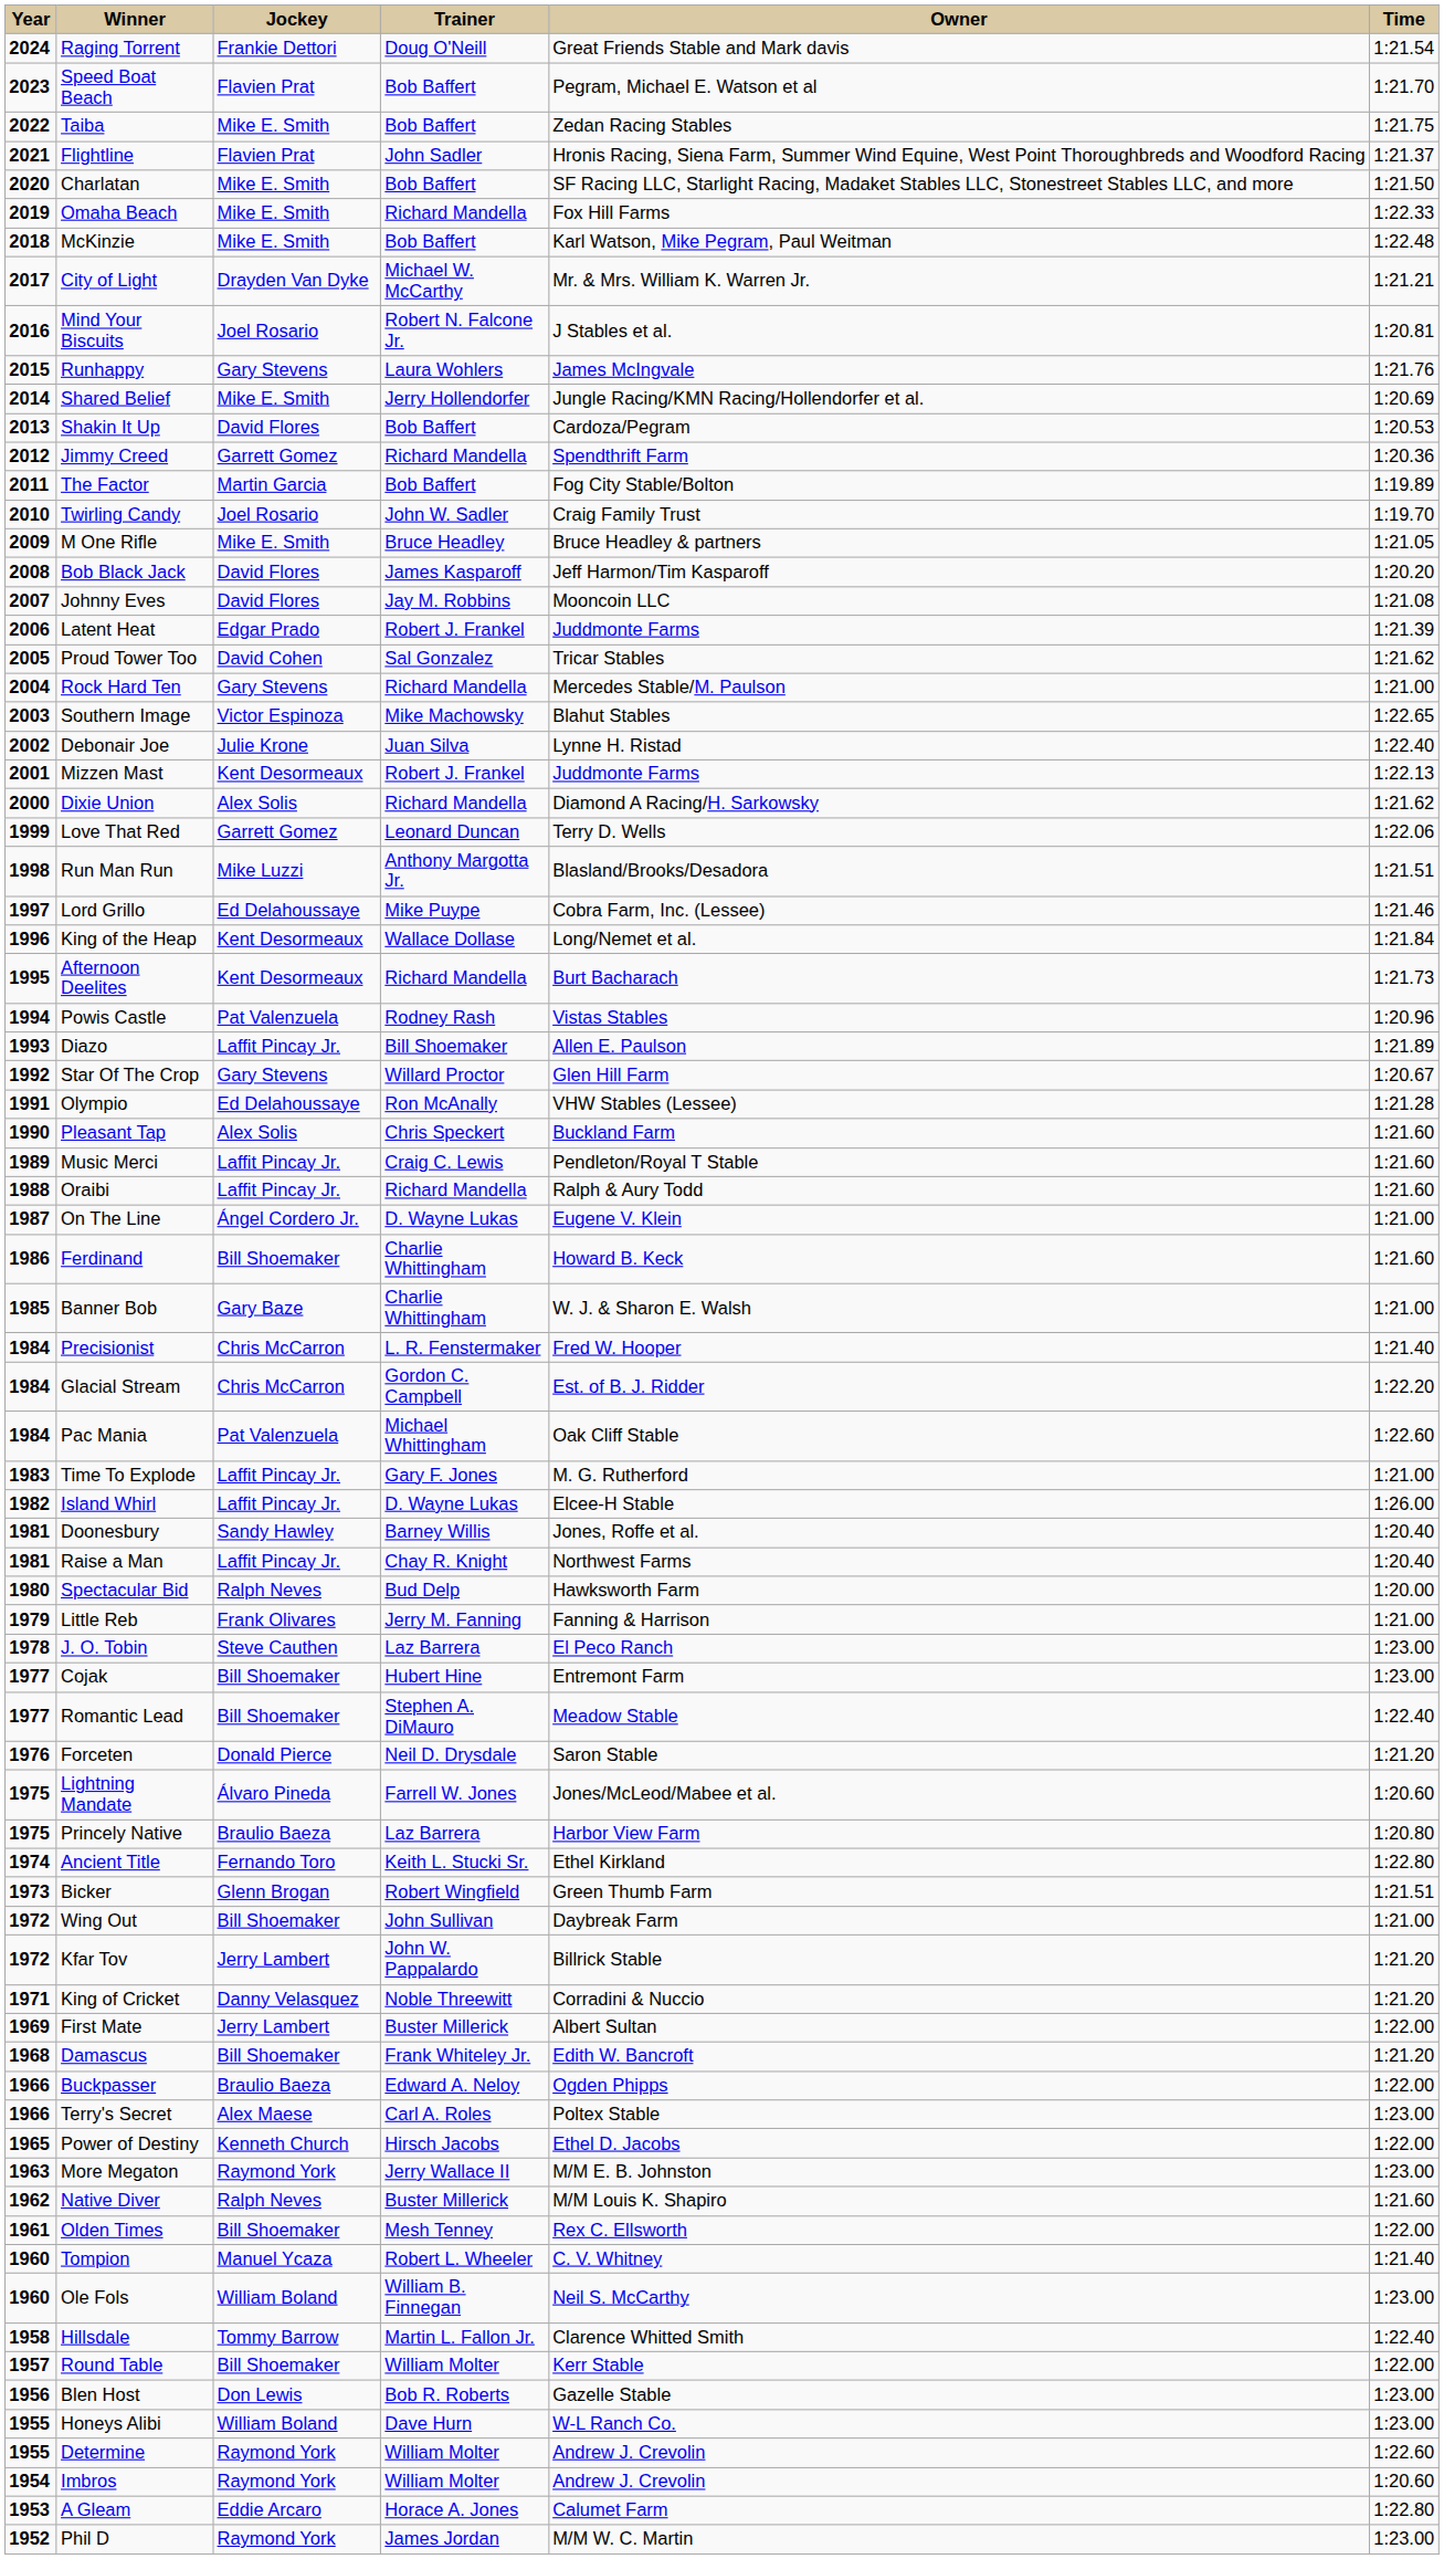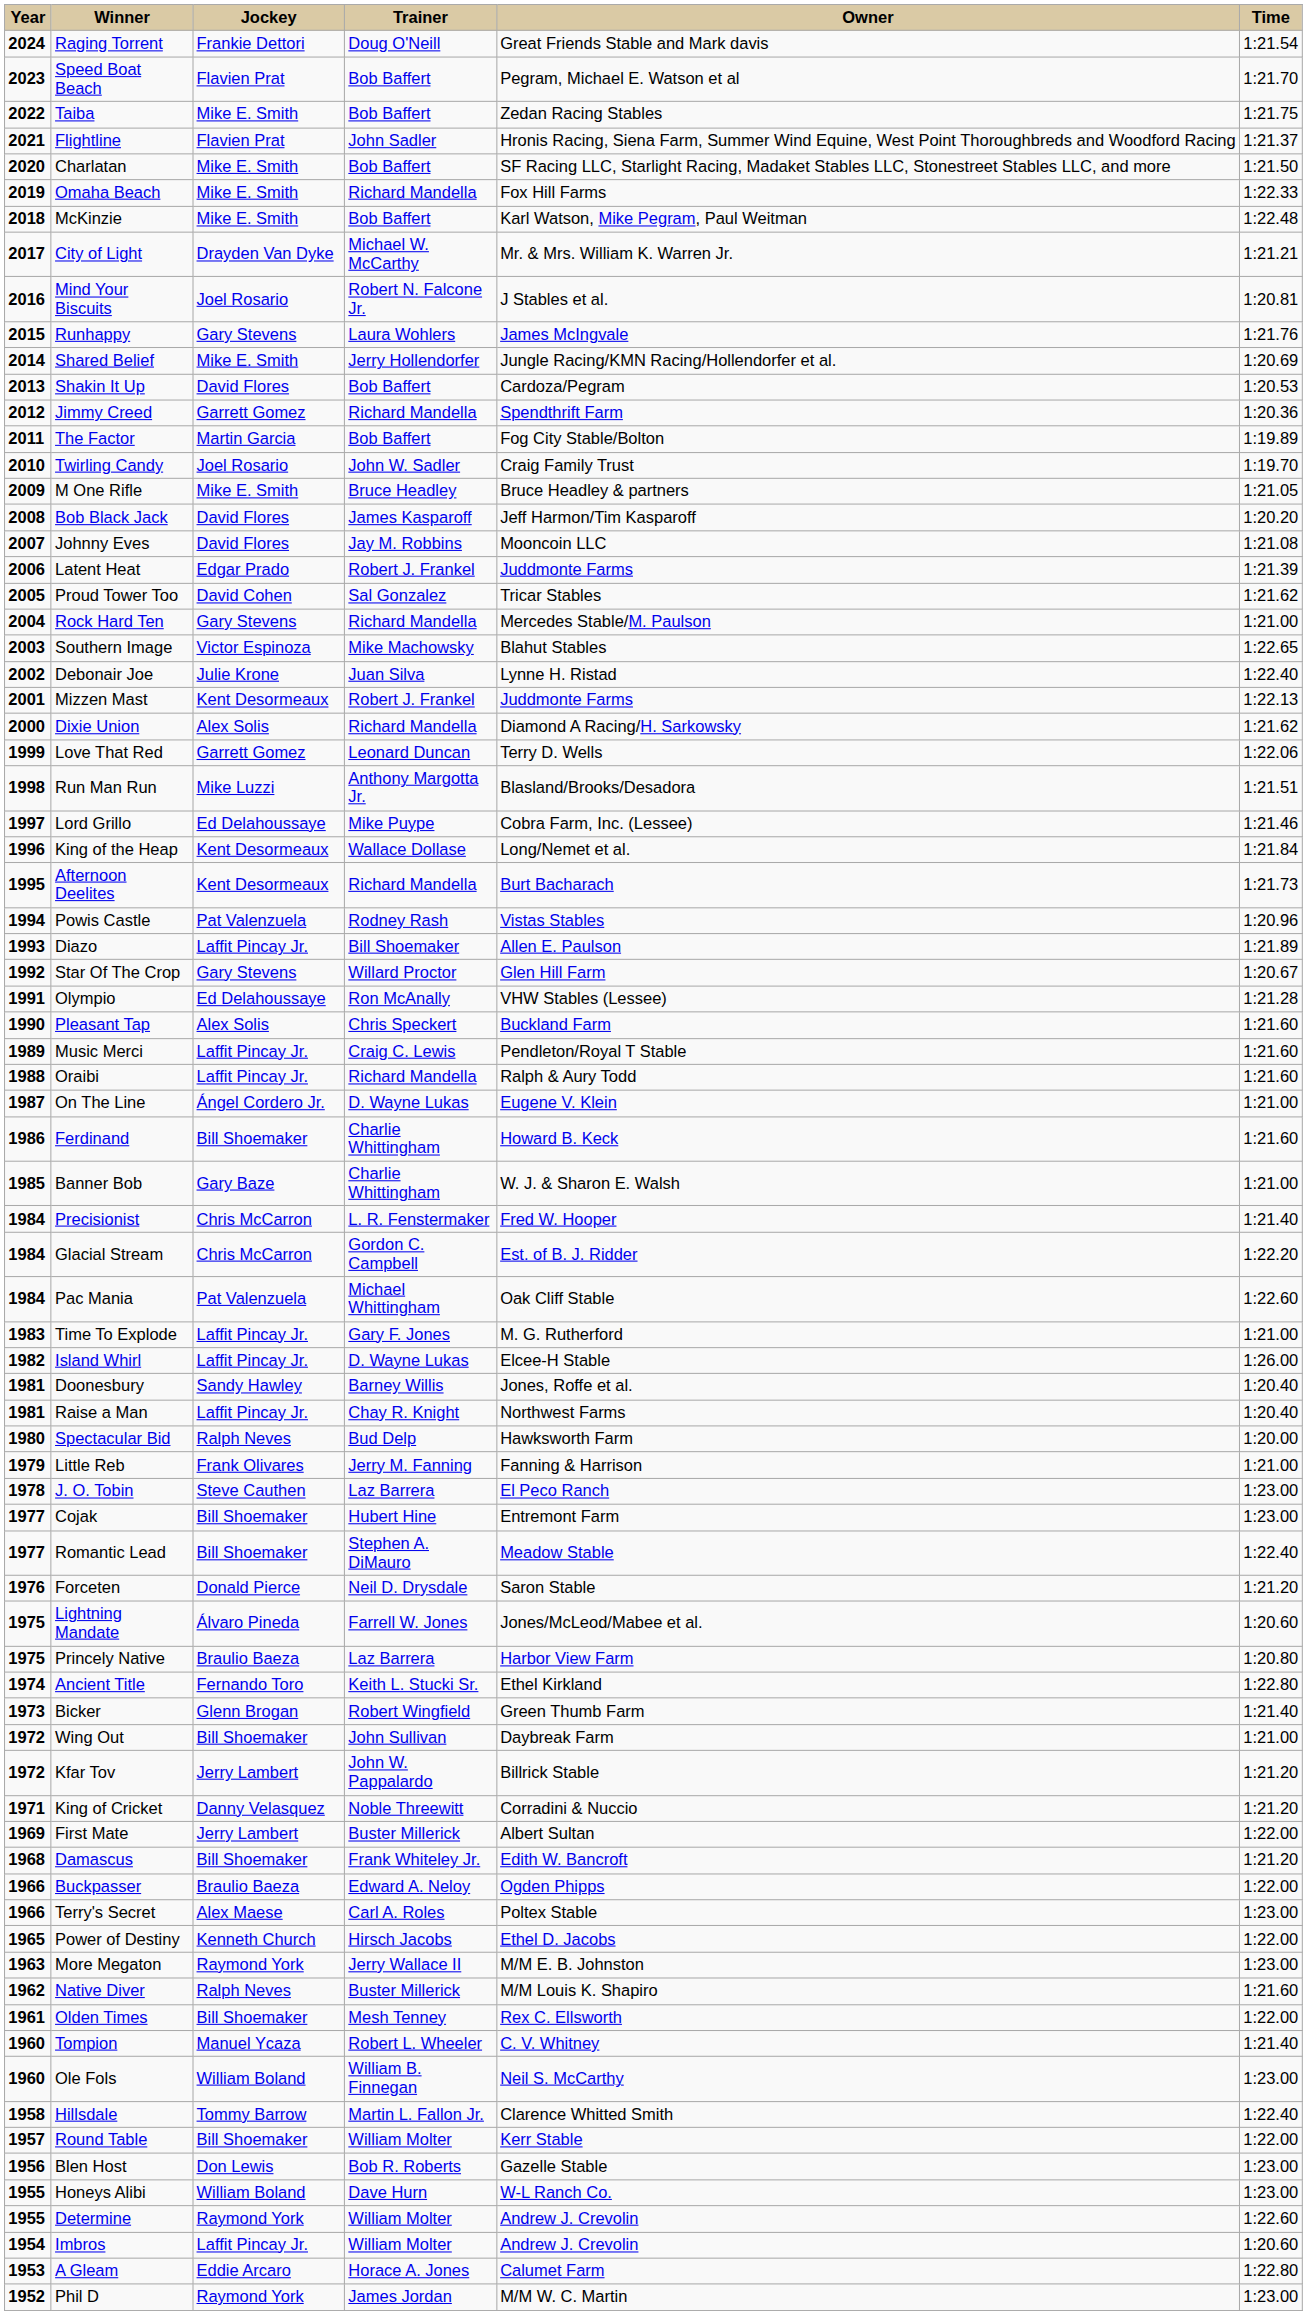Bicker | Time: 1:21.51 -> 1:21.40
Imbros | Jockey: Raymond York -> Laffit Pincay Jr.
